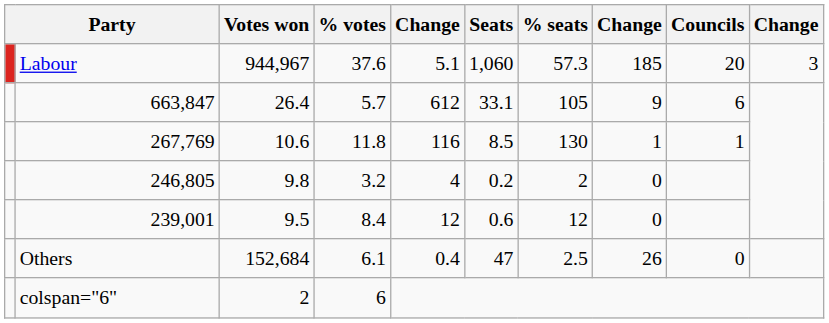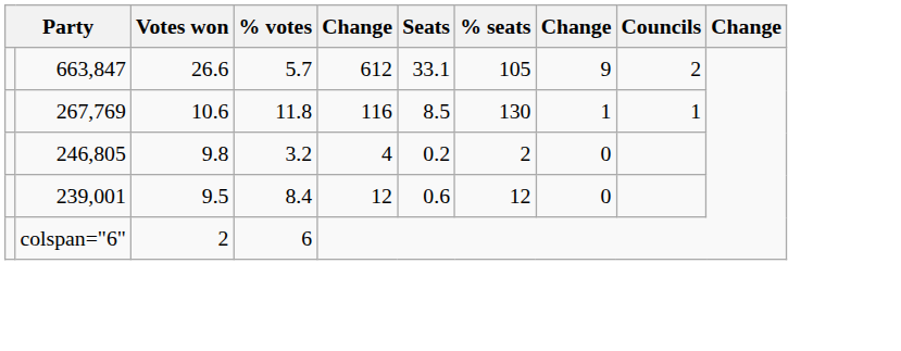- row: Labour | 944,967 | 37.6 | 5.1 | 1,060 | 57.3 | 185 | 20 | 3
663,847 | Votes won: 26.4 -> 26.6
663,847 | Councils: 6 -> 2
- row: Others | 152,684 | 6.1 | 0.4 | 47 | 2.5 | 26 | 0
